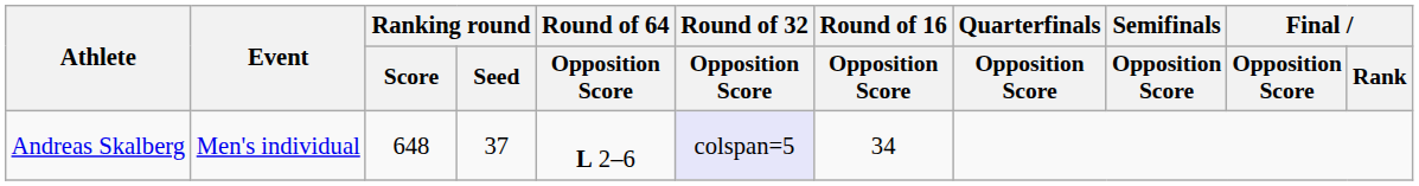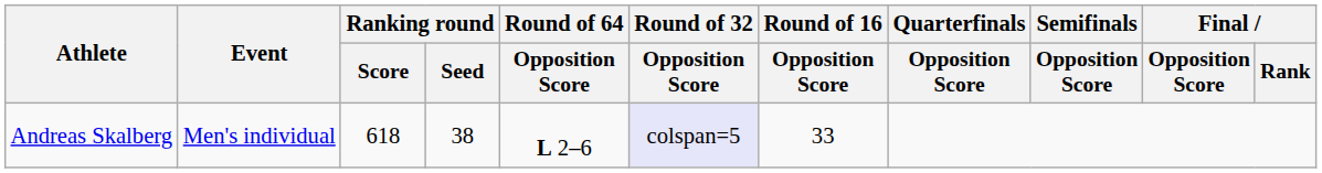Andreas Skalberg | Ranking round / Score: 648 -> 618
Andreas Skalberg | Ranking round / Seed: 37 -> 38
Andreas Skalberg | Round of 16 / Opposition Score: 34 -> 33
